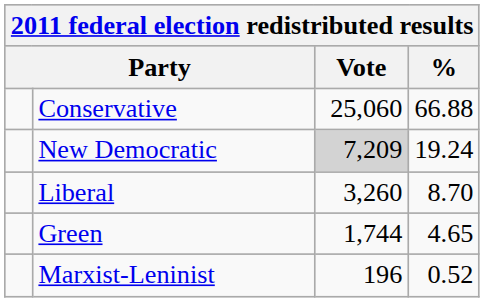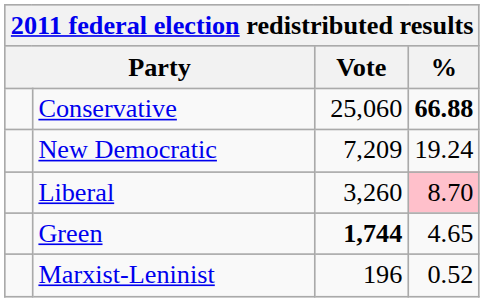Conservative | %: normal -> bold
New Democratic | Vote: lightgrey background -> no background
Liberal | %: no background -> pink background
Green | Vote: normal -> bold
